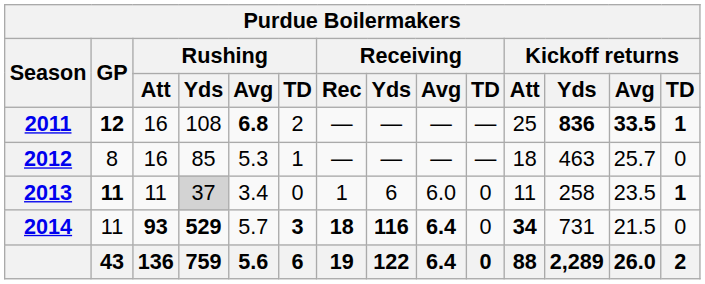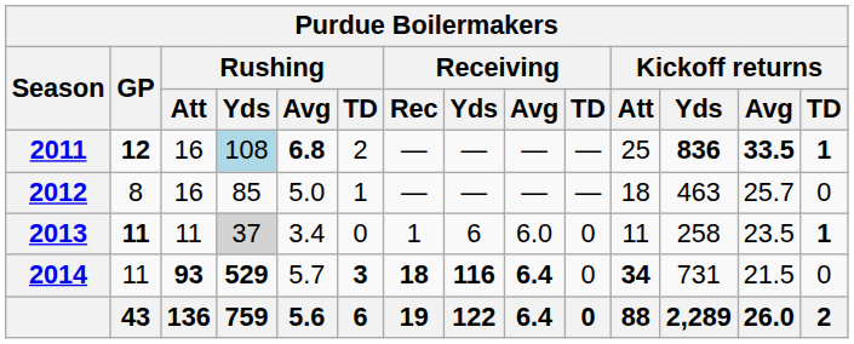2011 | Rushing / Yds: no background -> lightblue background
2012 | Rushing / Avg: 5.3 -> 5.0
